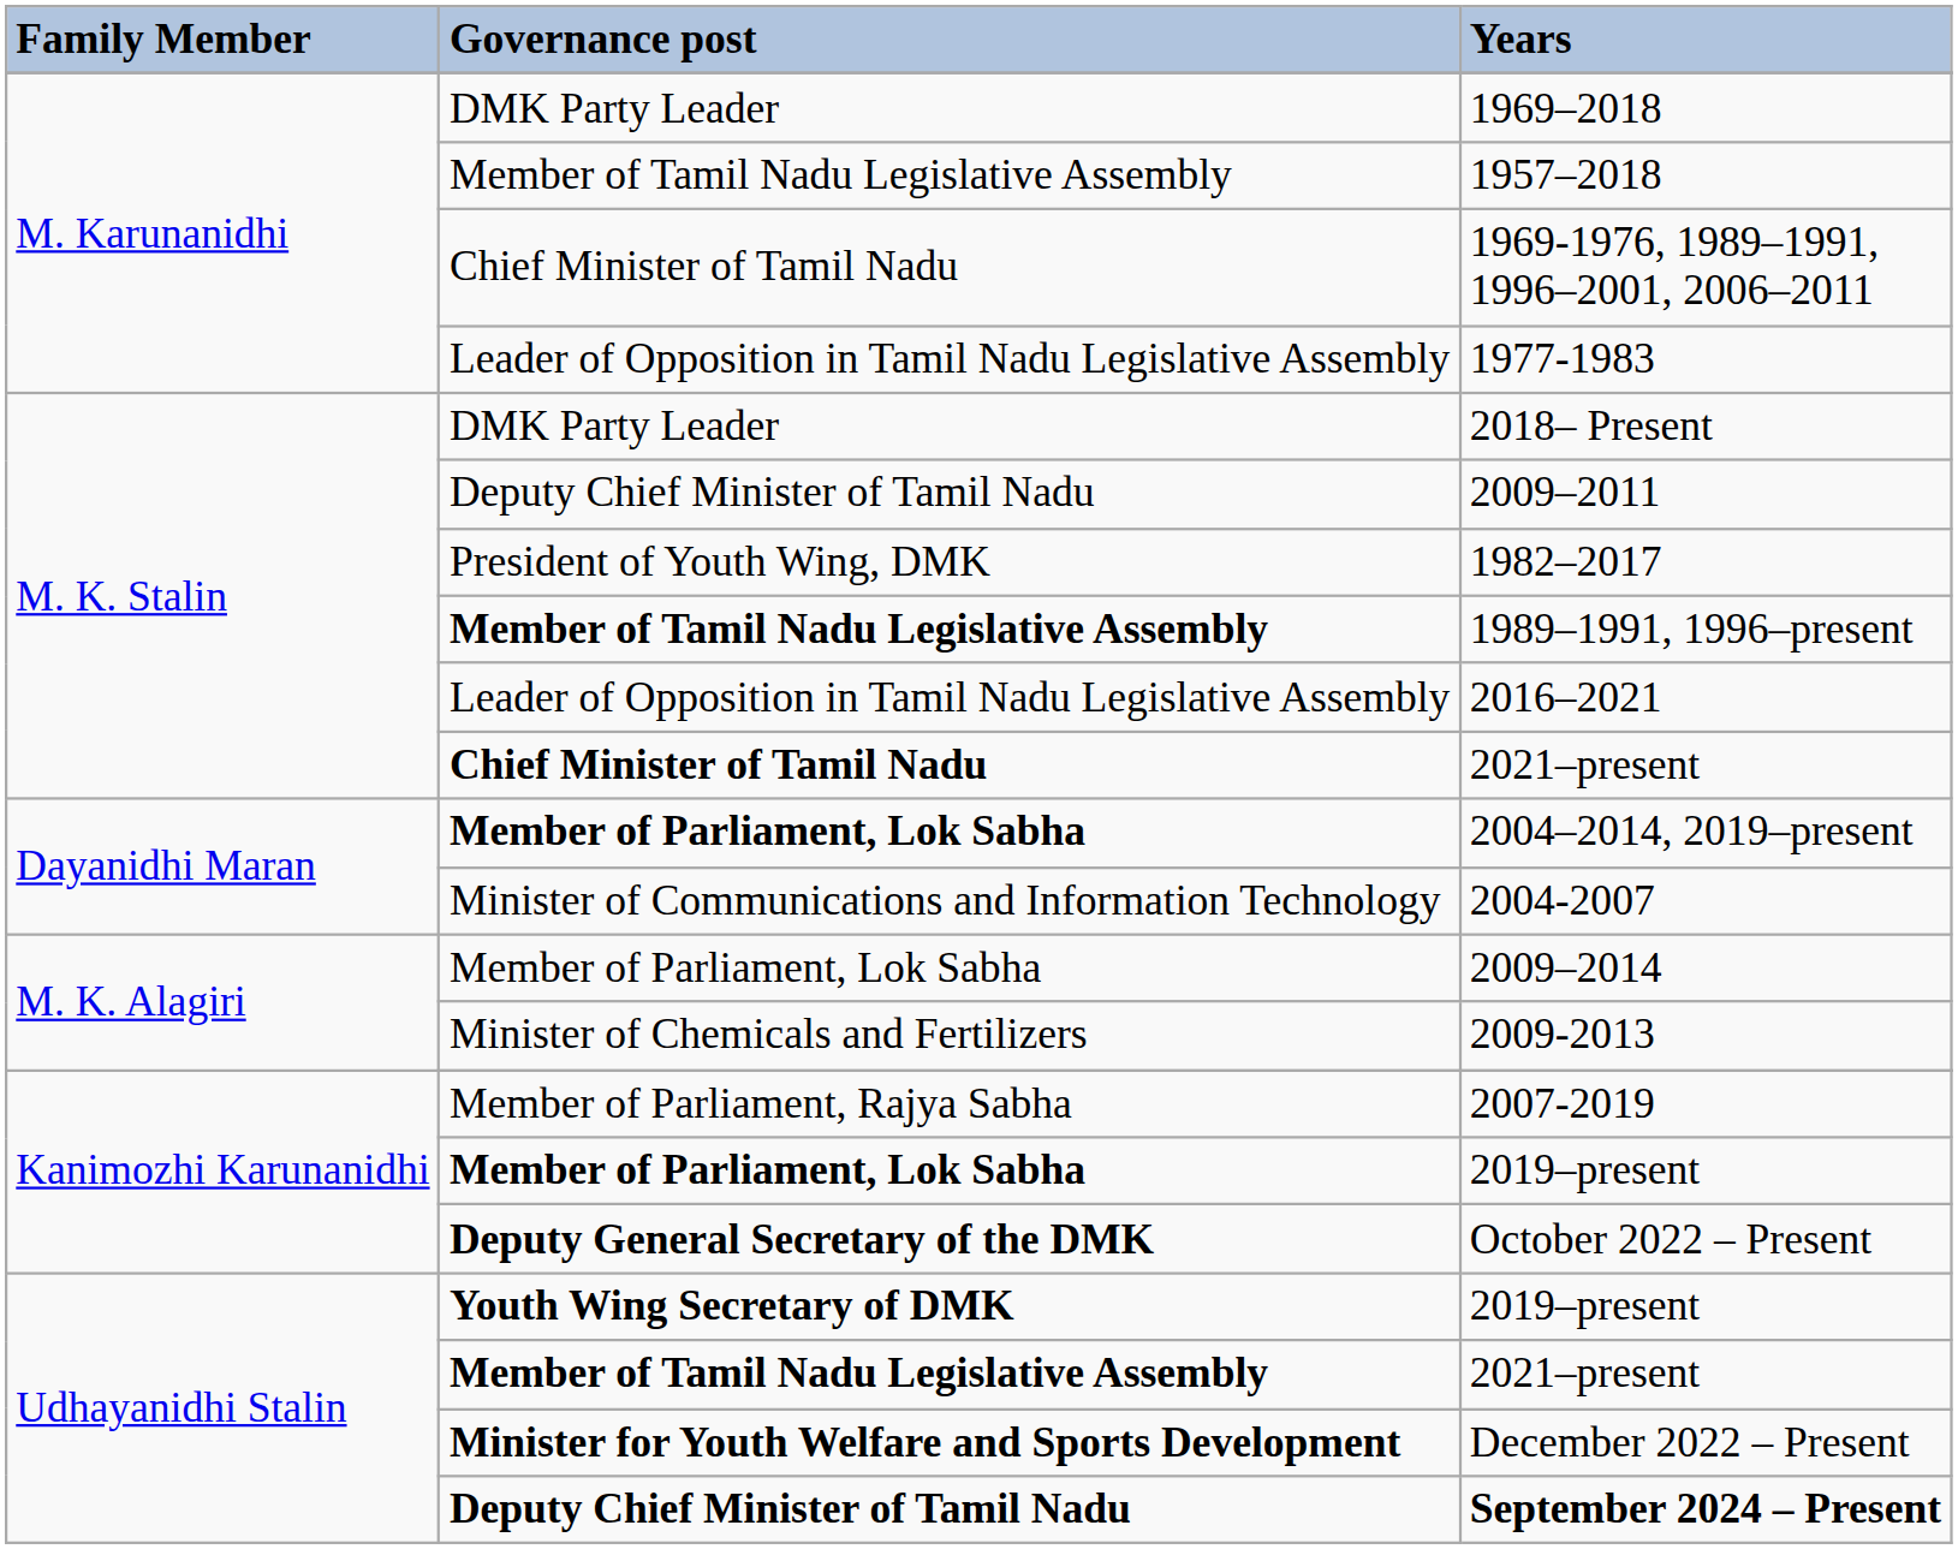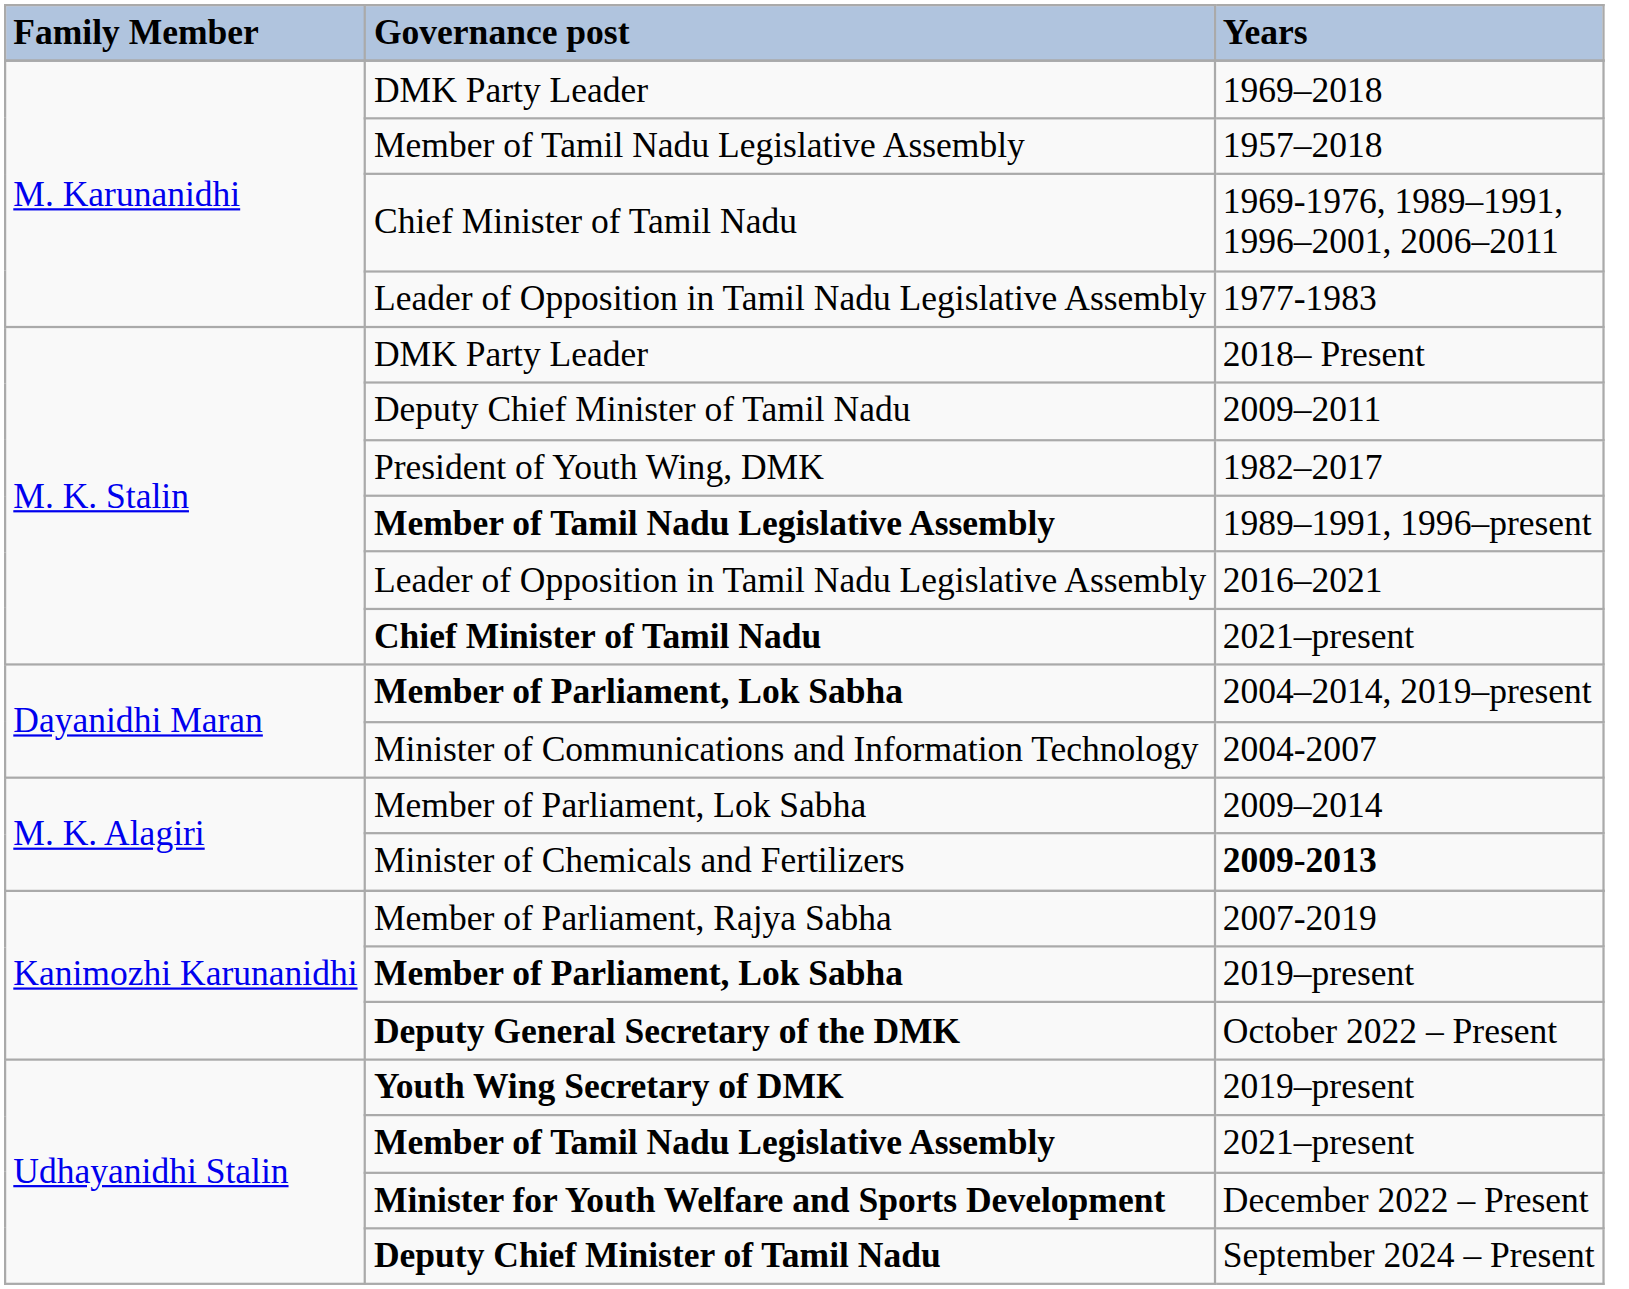2009-2013 | Years: normal -> bold
September 2024 – Present | Years: bold -> normal
